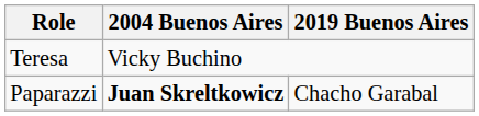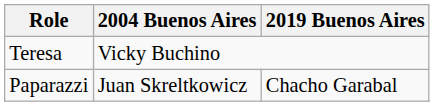Paparazzi | 2004 Buenos Aires: bold -> normal
